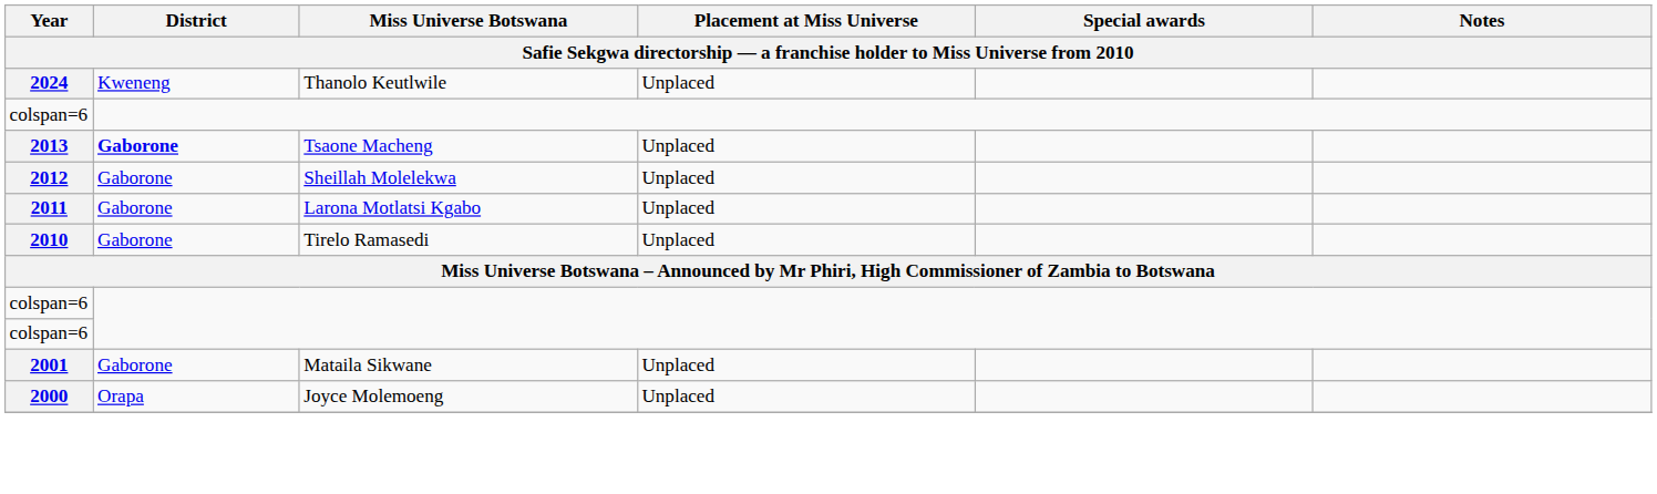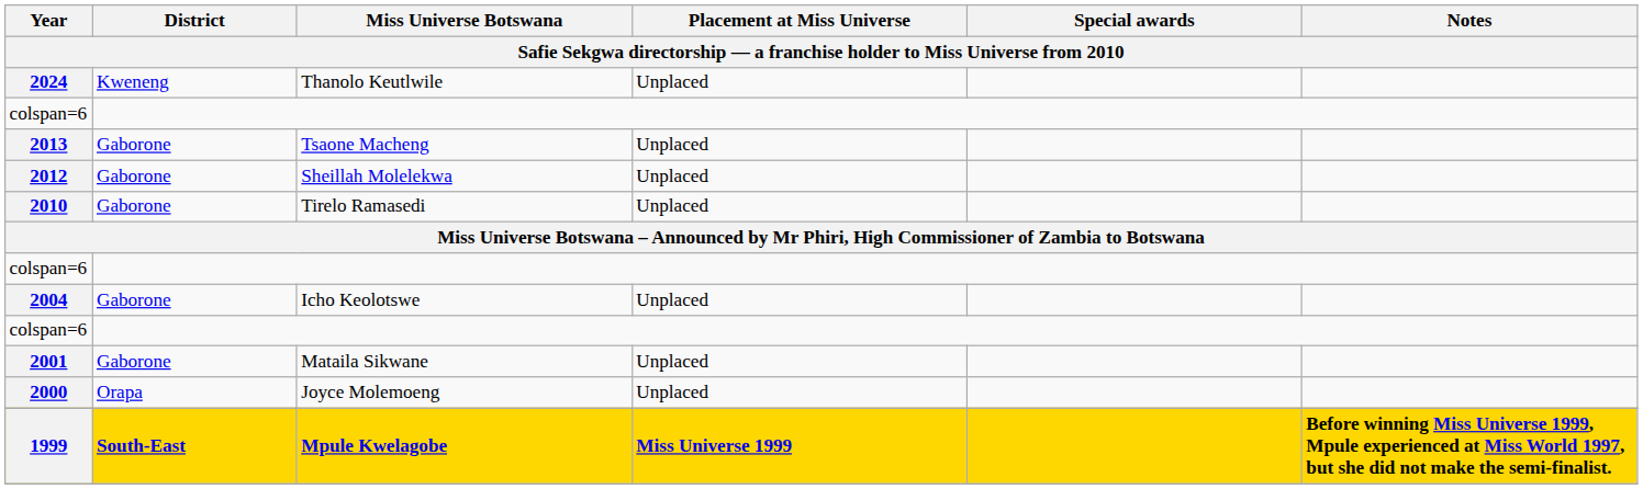2013 | District: bold -> normal
- row: 2011 | Gaborone | Larona Motlatsi Kgabo | Unplaced
+ row: 2004 | Gaborone | Icho Keolotswe | Unplaced
+ row: 1999 | South-East | Mpule Kwelagobe | Miss Universe 1999 | Before winning Miss Universe 1999, Mpule experienced at Miss World 1997, but she did not make the semi-finalist.
